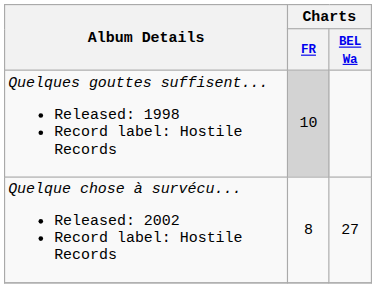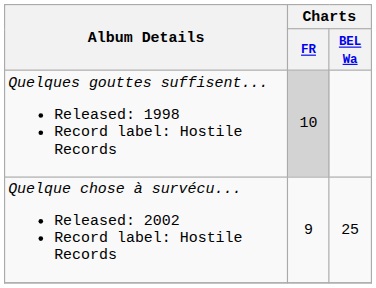row 4 | Charts / FR: 8 -> 9
row 4 | Charts / BEL Wa: 27 -> 25
